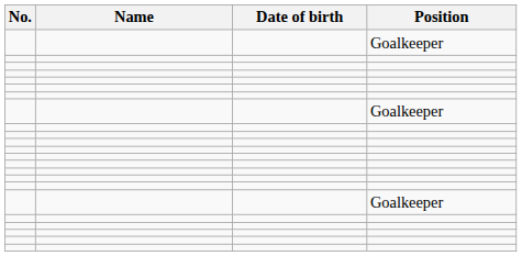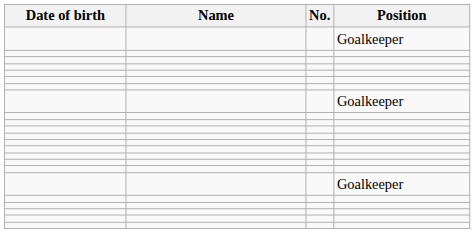columns swapped: No. <-> Date of birth
